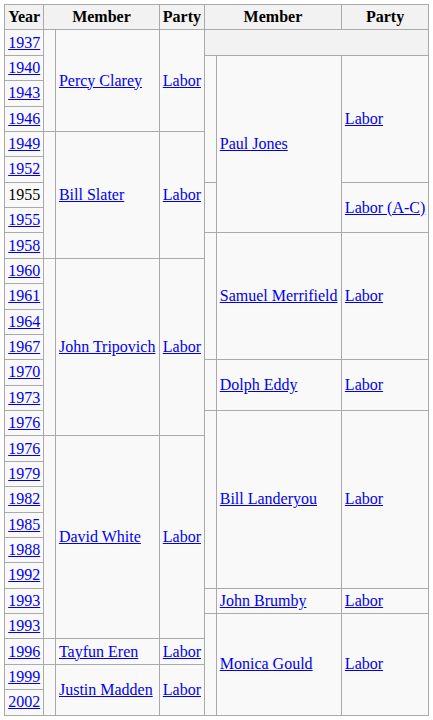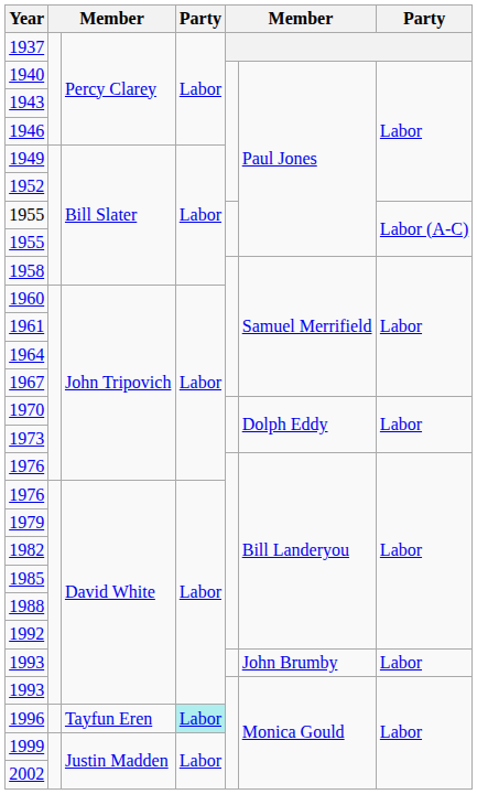1996 | column 4: no background -> paleturquoise background
